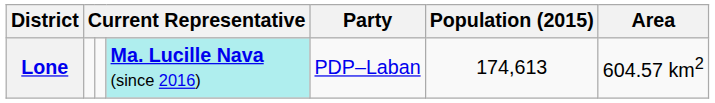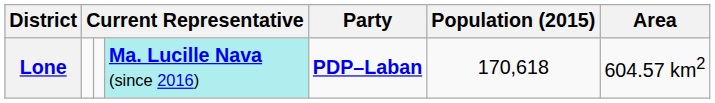Lone | Party: normal -> bold
Lone | Population (2015): 174,613 -> 170,618
